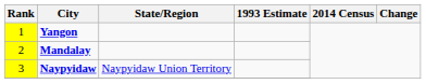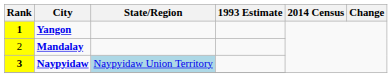Yangon | Rank: normal -> bold
Naypyidaw | Rank: normal -> bold
Naypyidaw | State/Region: no background -> lightblue background
